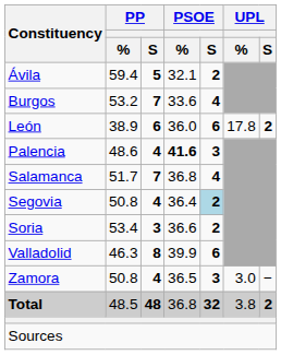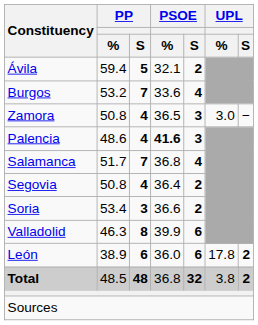rows swapped: León <-> Zamora
Segovia | PSOE / S: lightblue background -> no background
